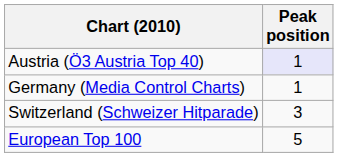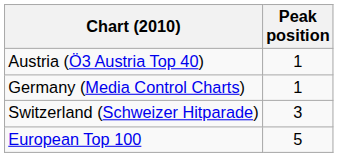Austria (Ö3 Austria Top 40) | Peak position: lavender background -> no background
